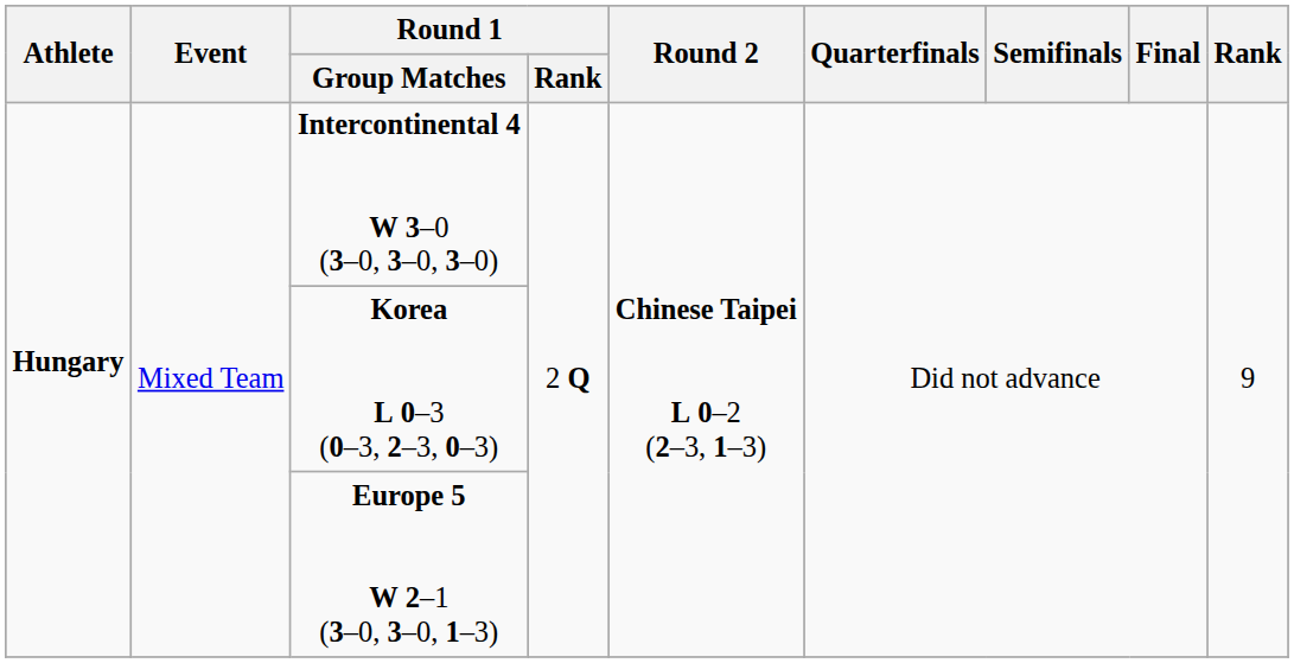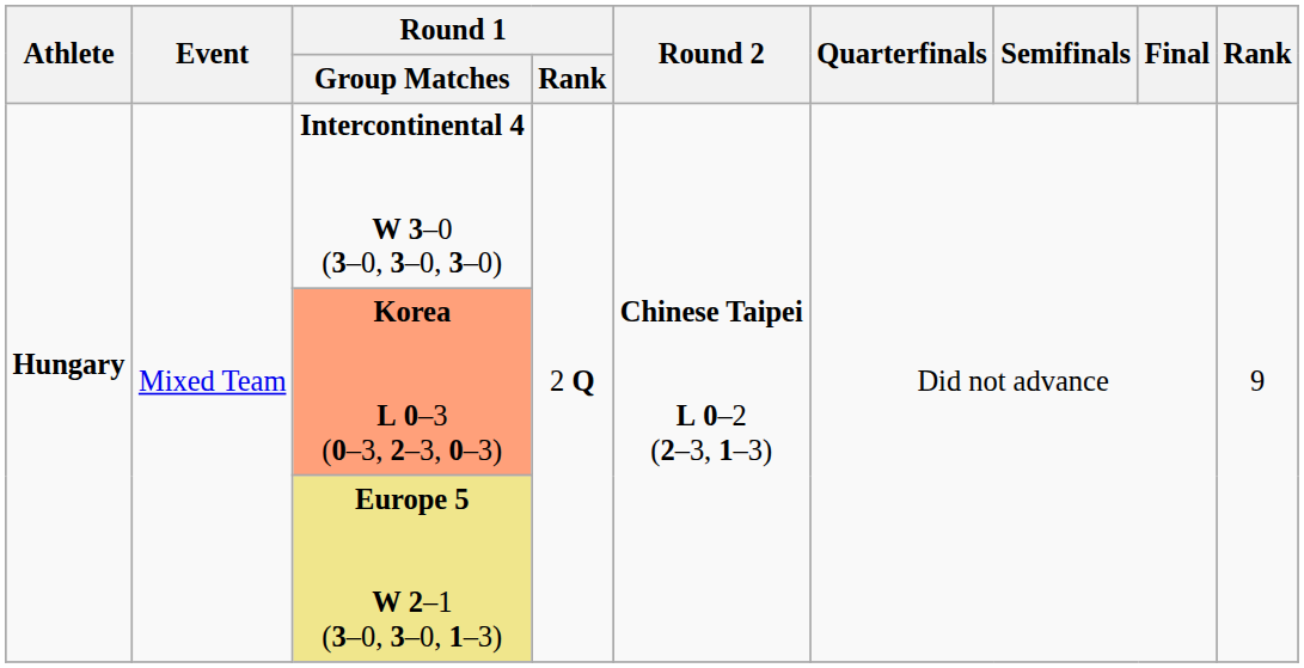Korea L 0–3 (0–3, 2–3, 0–3) | Round 1 / Group Matches: no background -> lightsalmon background
Europe 5 W 2–1 (3–0, 3–0, 1–3) | Round 1 / Group Matches: no background -> khaki background
